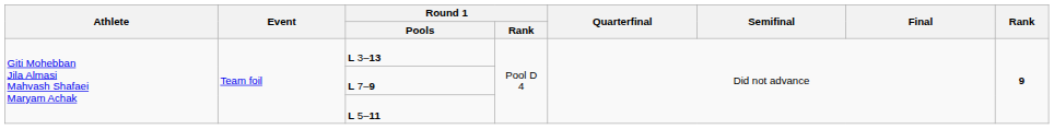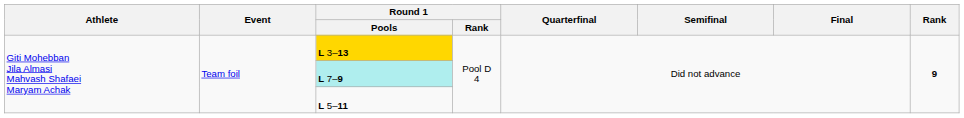L 3–13 | Round 1 / Pools: no background -> gold background
L 7–9 | Round 1 / Pools: no background -> paleturquoise background
